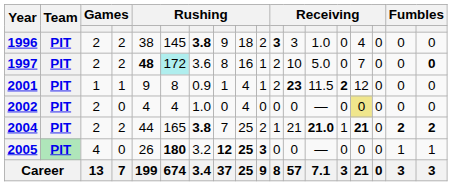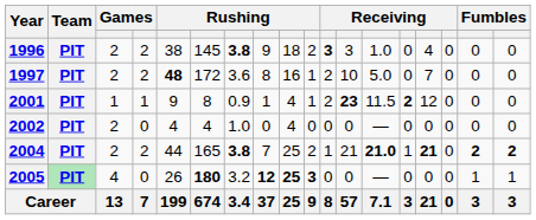1997 | column 6: paleturquoise background -> no background
1997 | column 18: bold -> normal
2002 | column 15: khaki background -> no background
